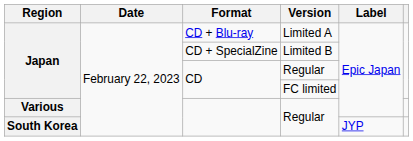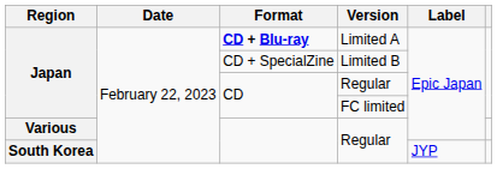CD + Blu-ray | Format: normal -> bold
